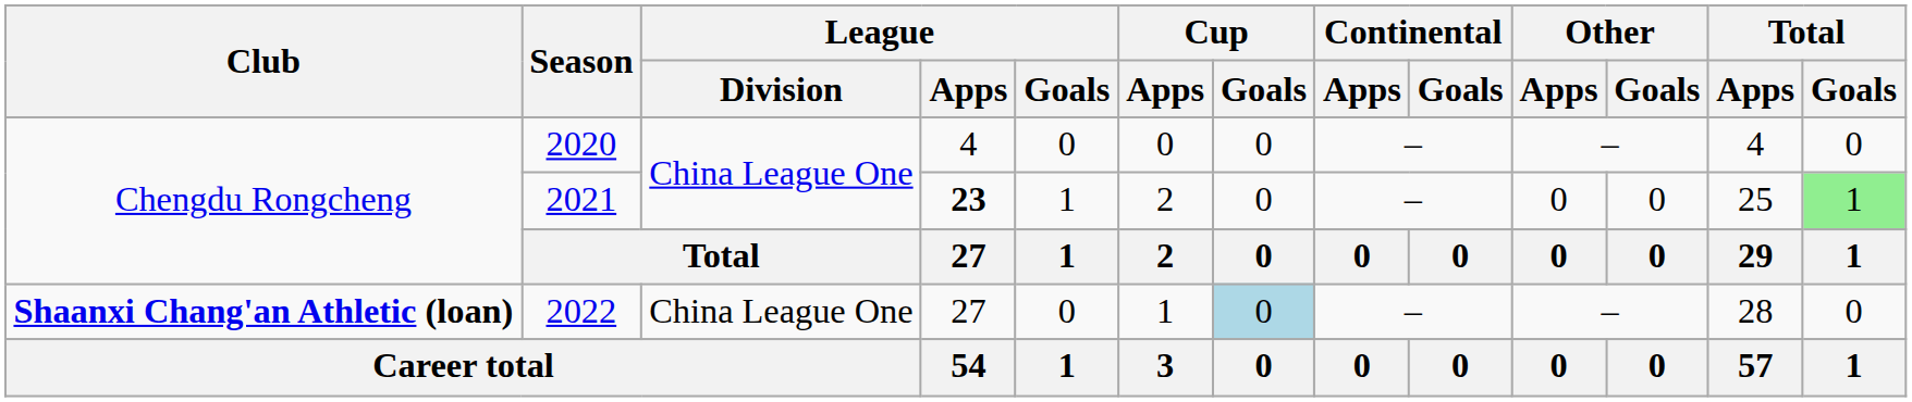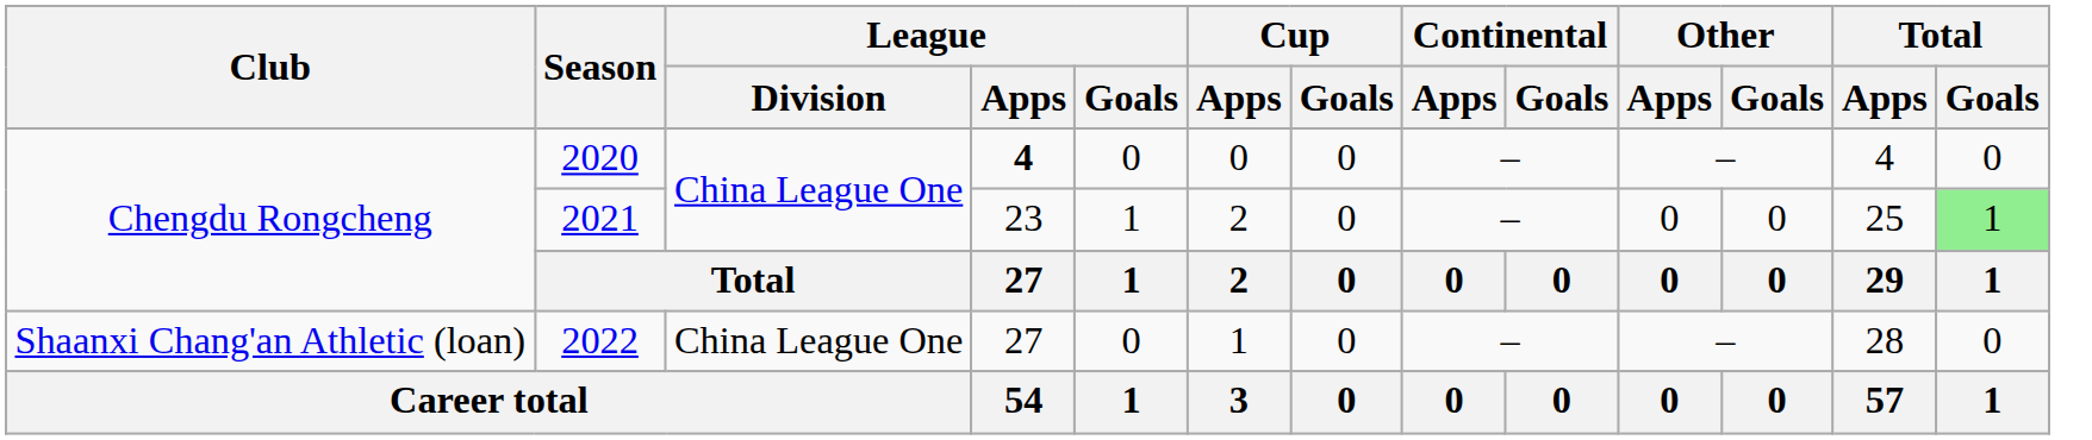2020 | League / Apps: normal -> bold
2021 | League / Apps: bold -> normal
2022 | Club: bold -> normal
2022 | Cup / Goals: lightblue background -> no background
